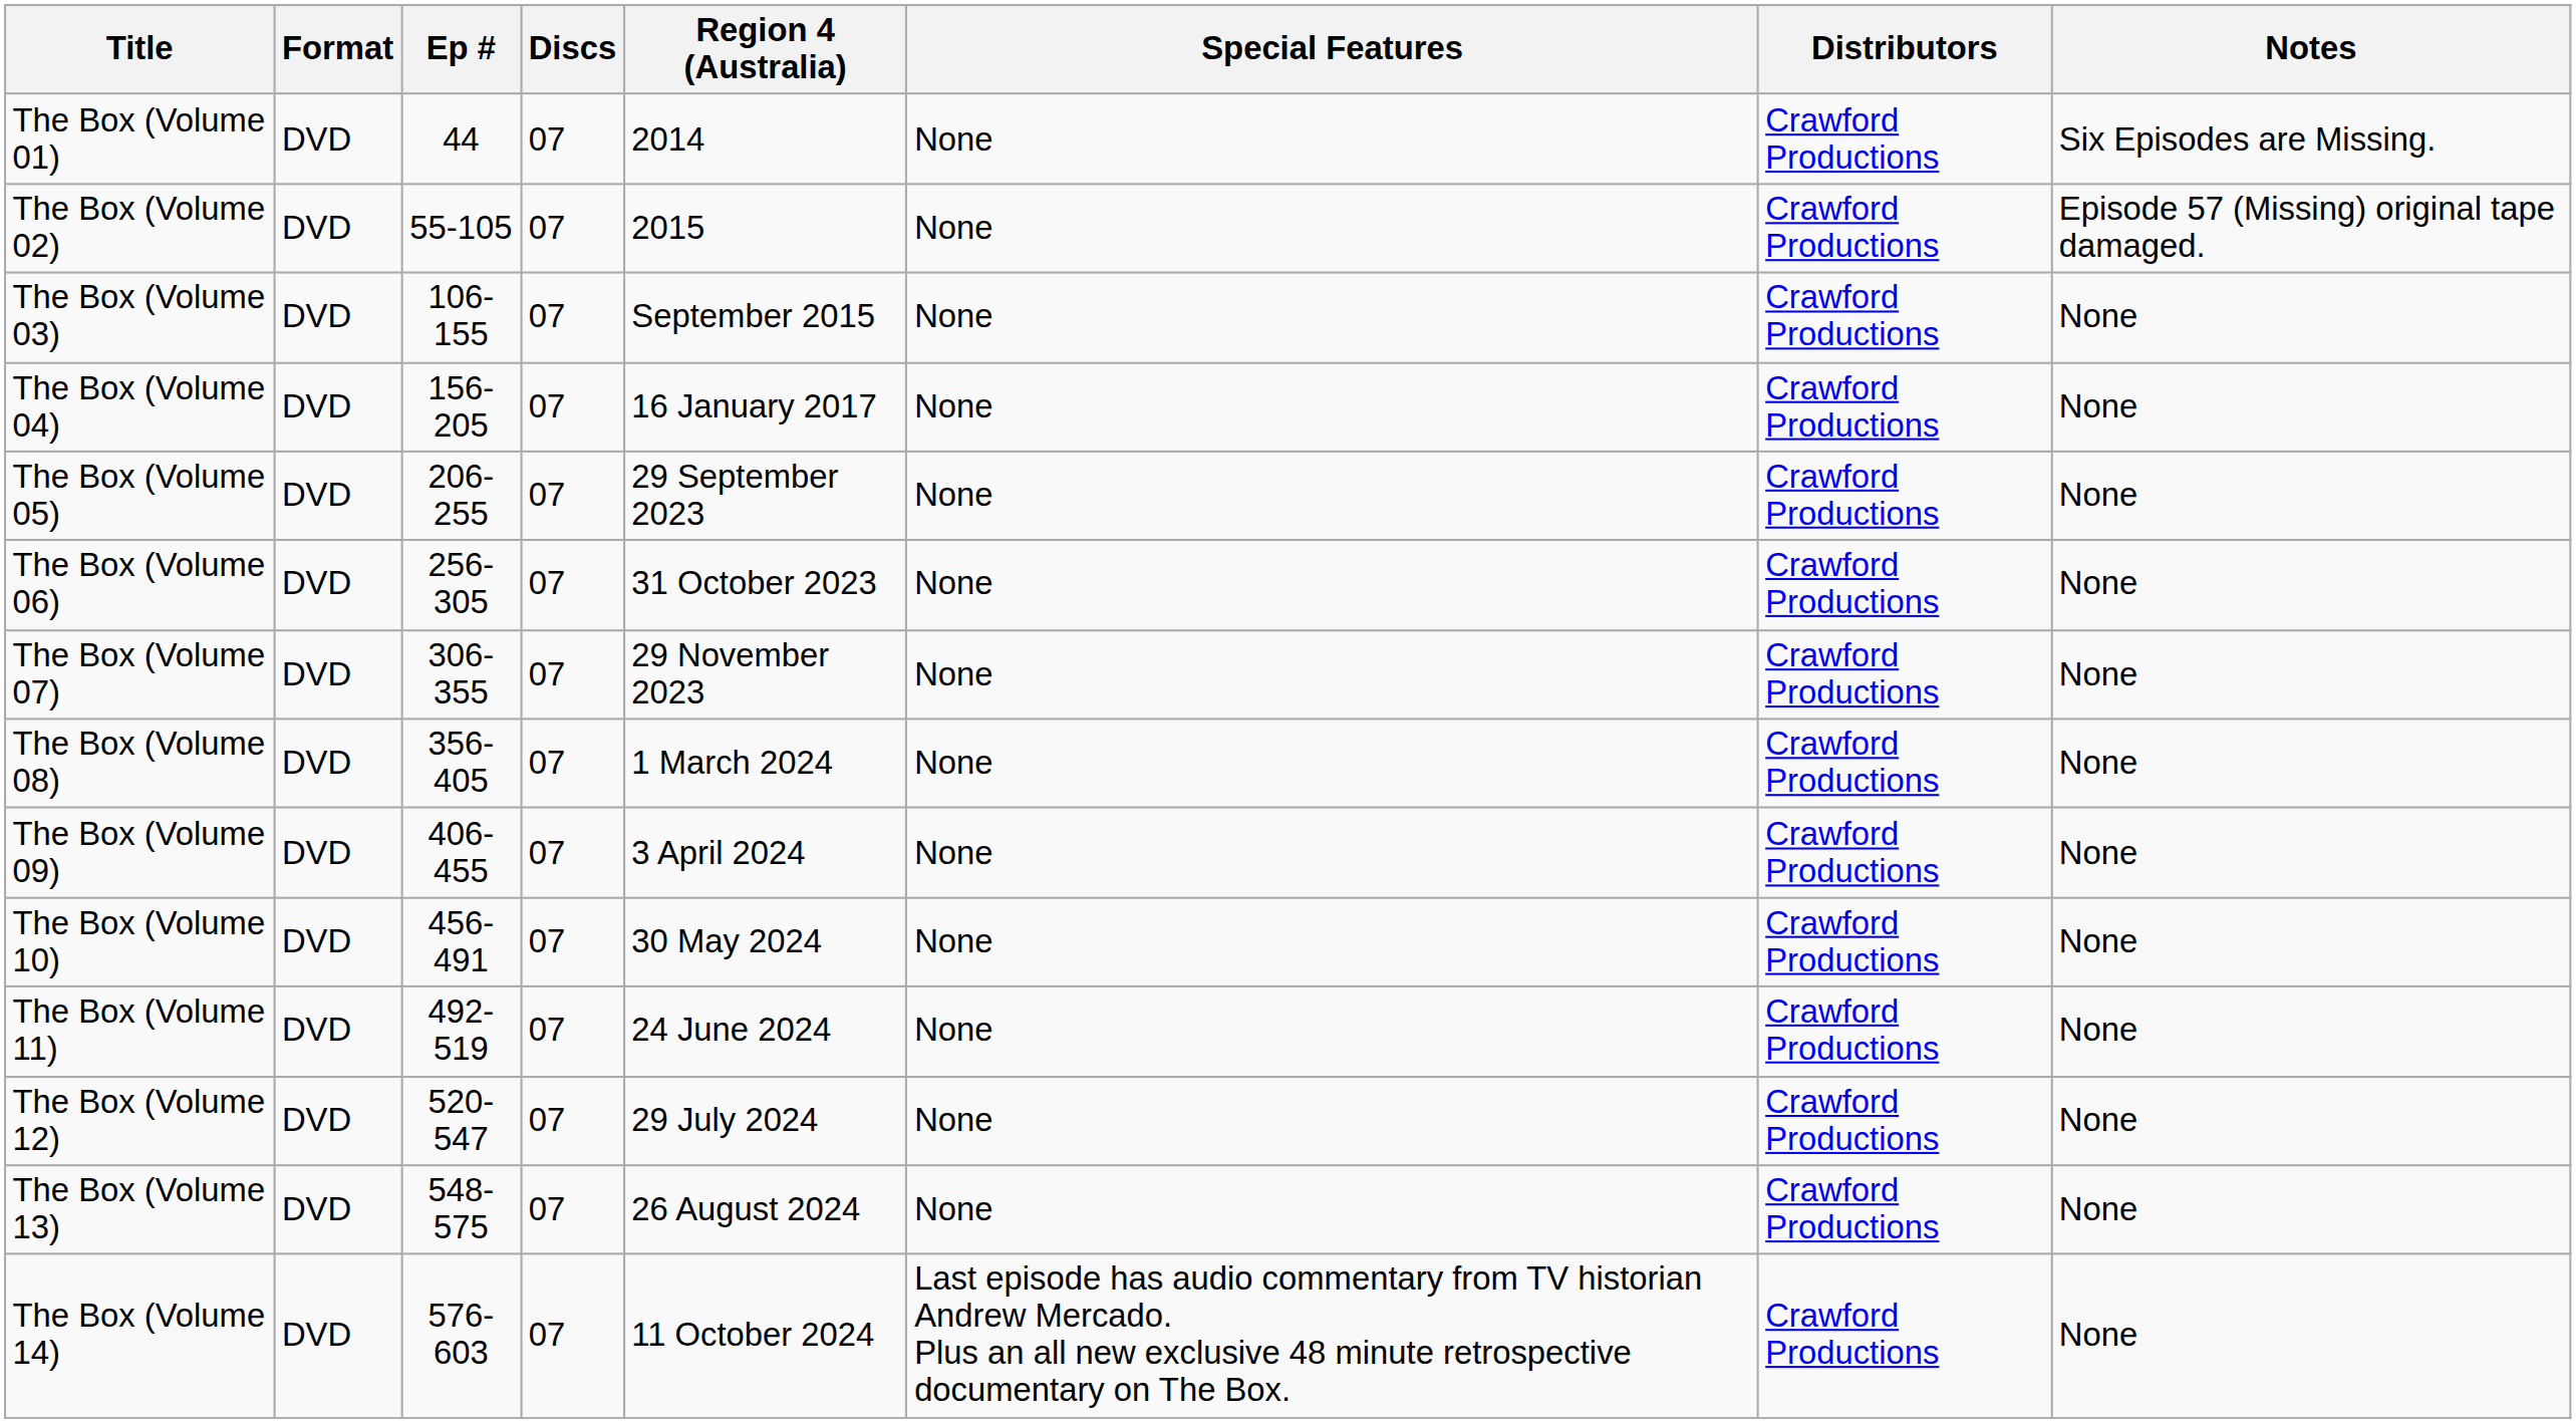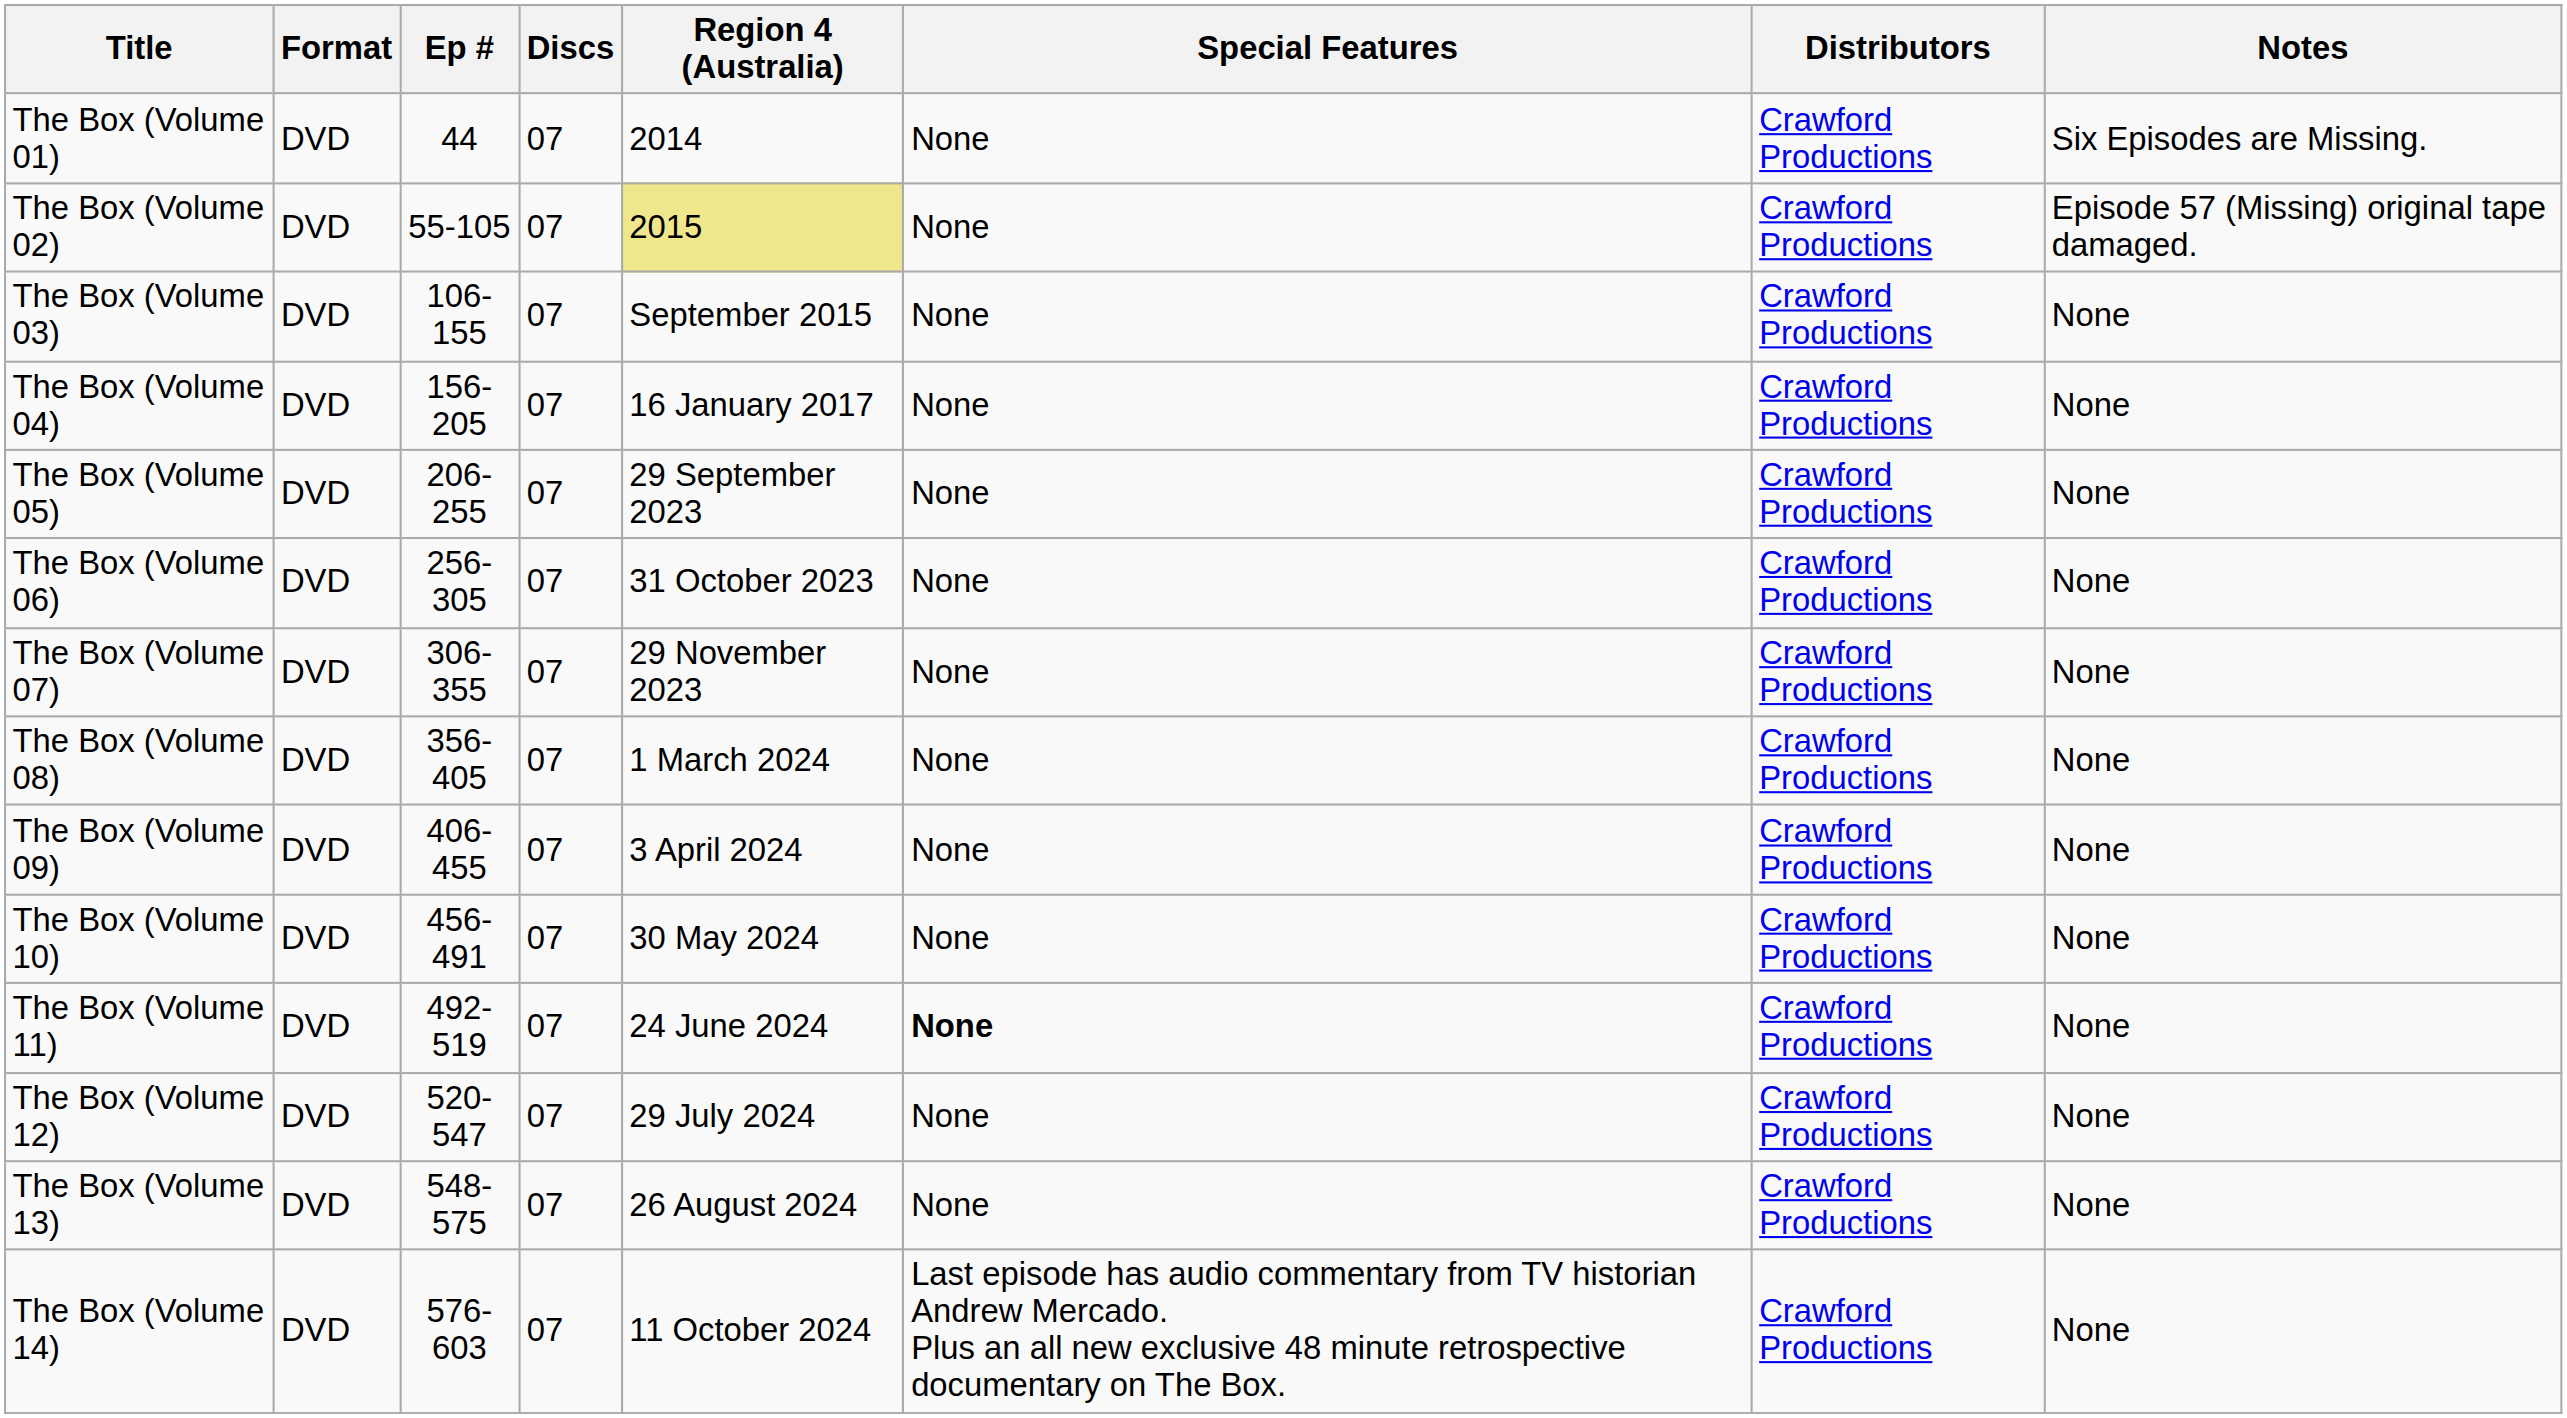The Box (Volume 02) | Region 4 (Australia): no background -> khaki background
The Box (Volume 11) | Special Features: normal -> bold
